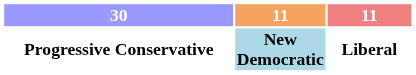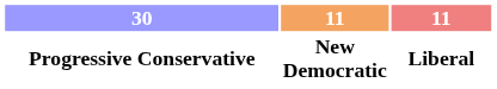Progressive Conservative | column 2: lightblue background -> no background
